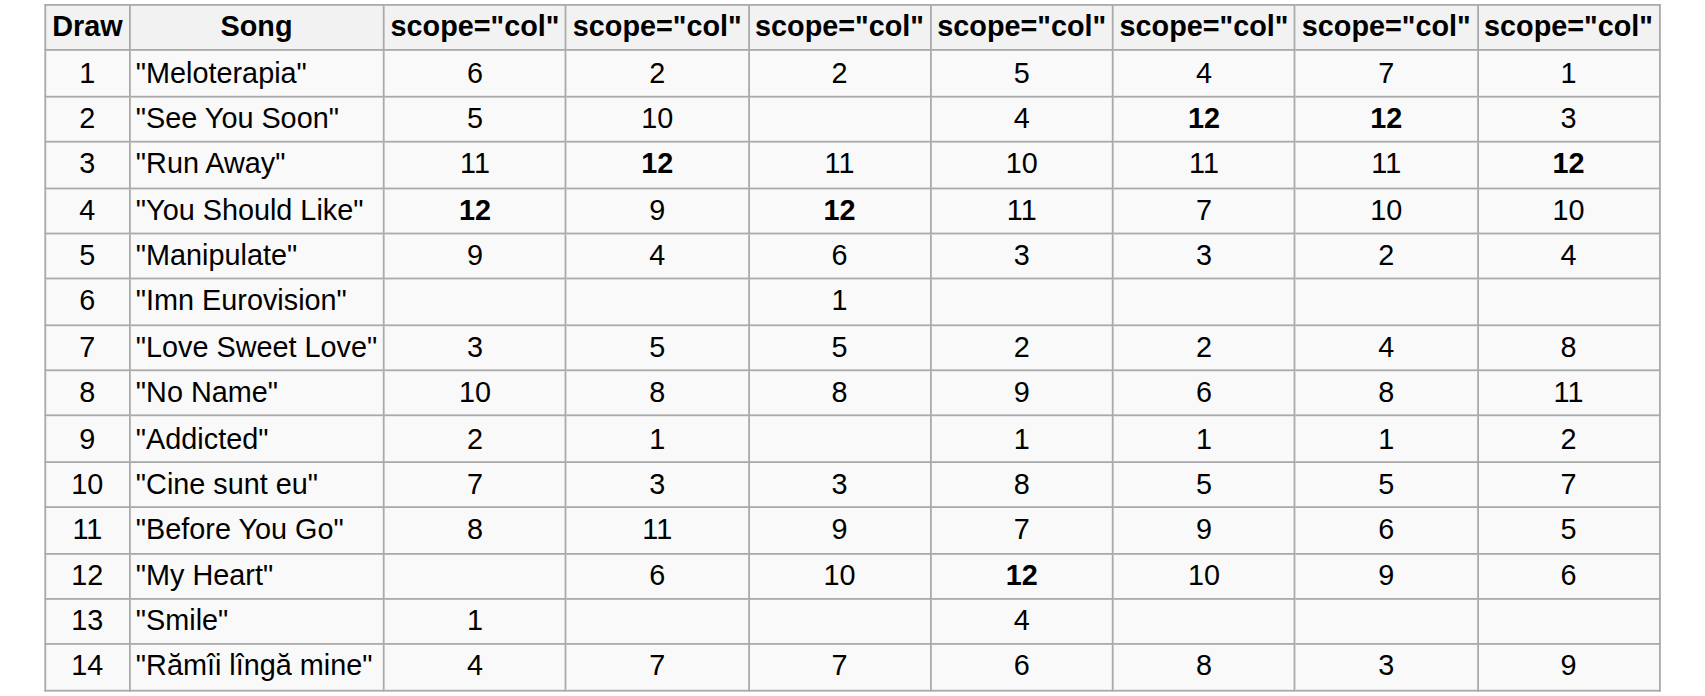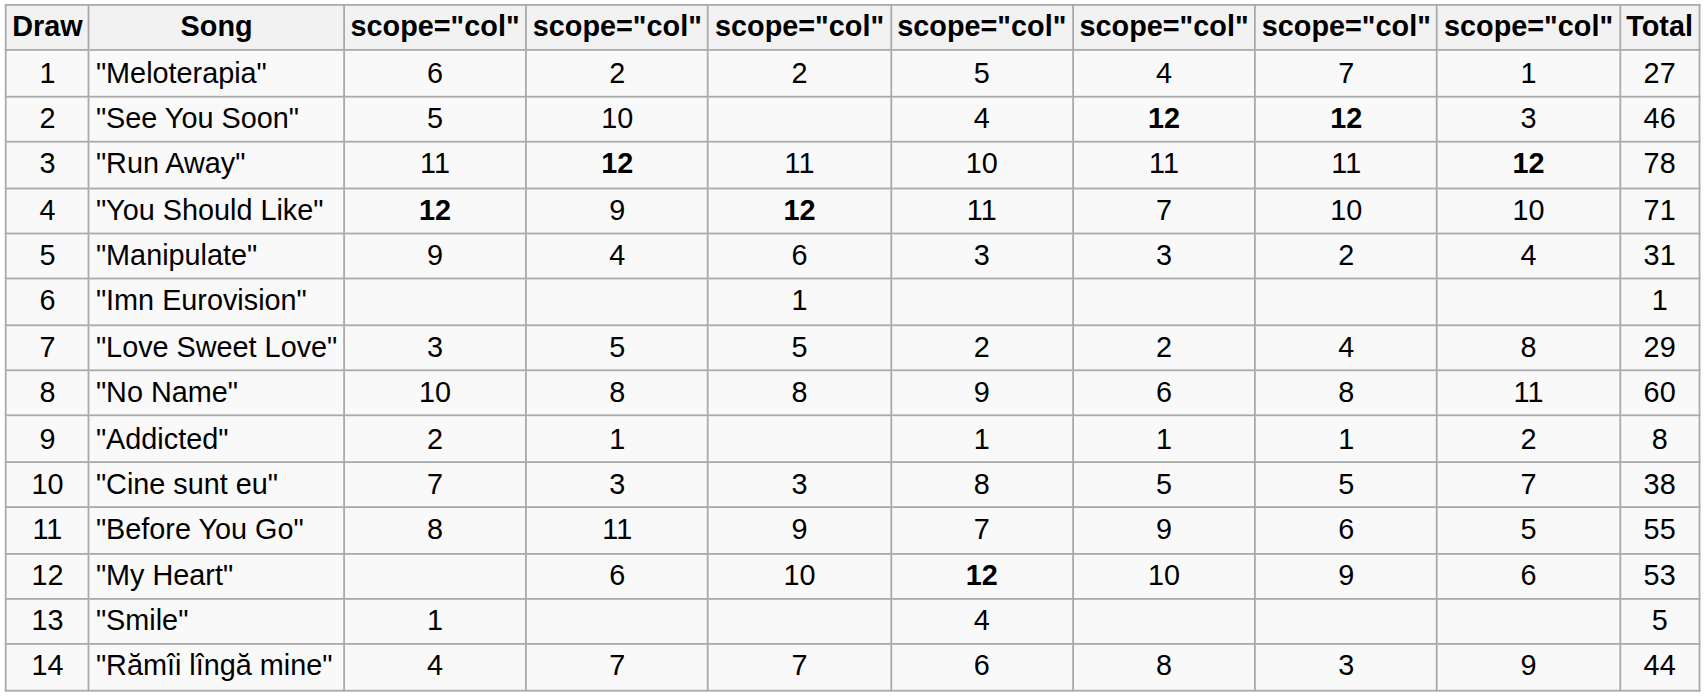+ column: Total | 27 | 46 | 78 | 71 | 31 | 1 | 29 | 60 | 8 | 38 | 55 | 53 | 5 | 44
